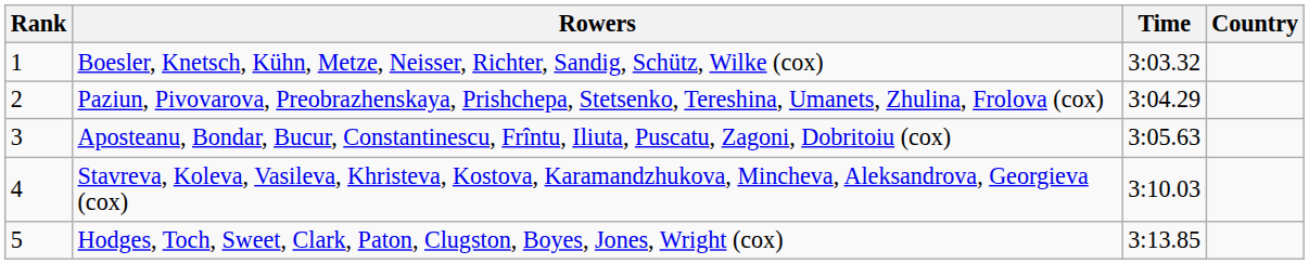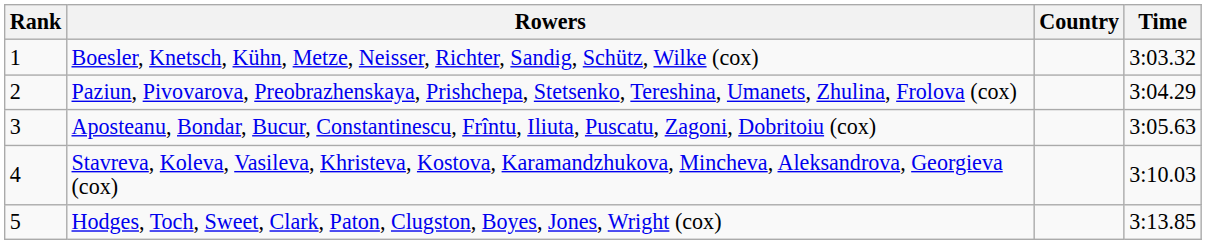columns swapped: Country <-> Time
